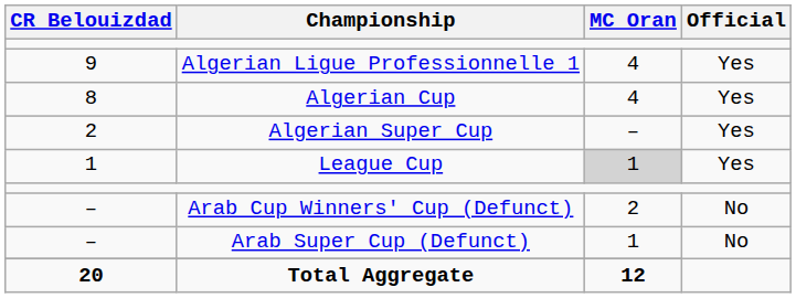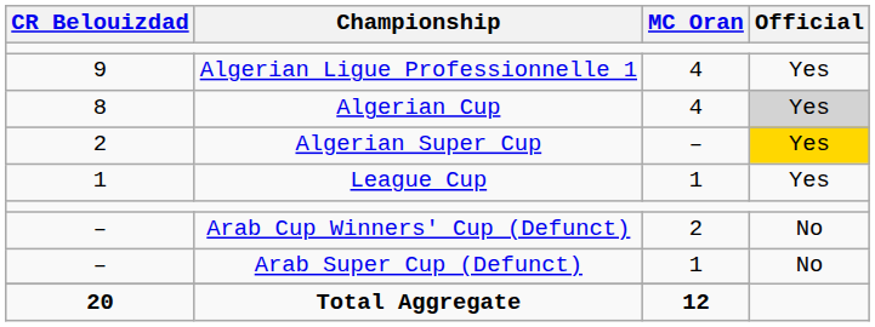Algerian Cup | Official: no background -> lightgrey background
Algerian Super Cup | Official: no background -> gold background
League Cup | MC Oran: lightgrey background -> no background
